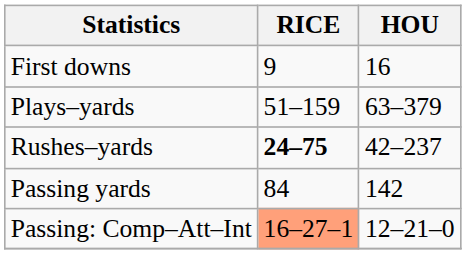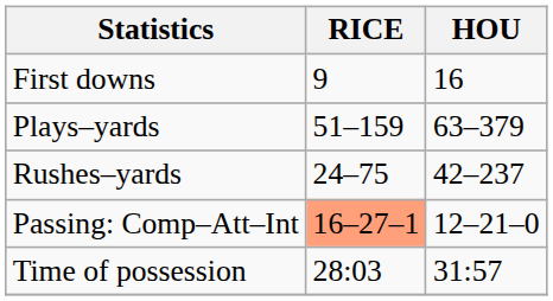Rushes–yards | RICE: bold -> normal
- row: Passing yards | 84 | 142
+ row: Time of possession | 28:03 | 31:57
